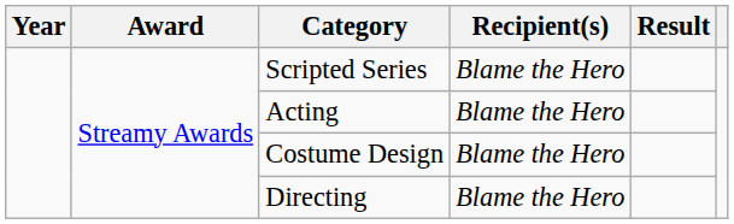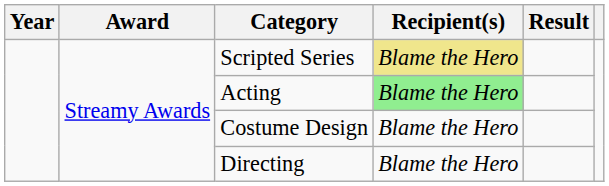Scripted Series | Recipient(s): no background -> khaki background
Acting | Recipient(s): no background -> lightgreen background
